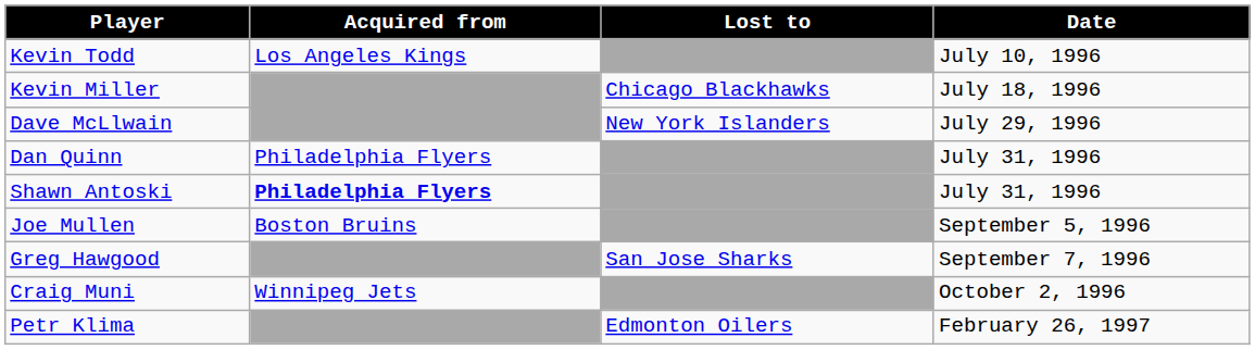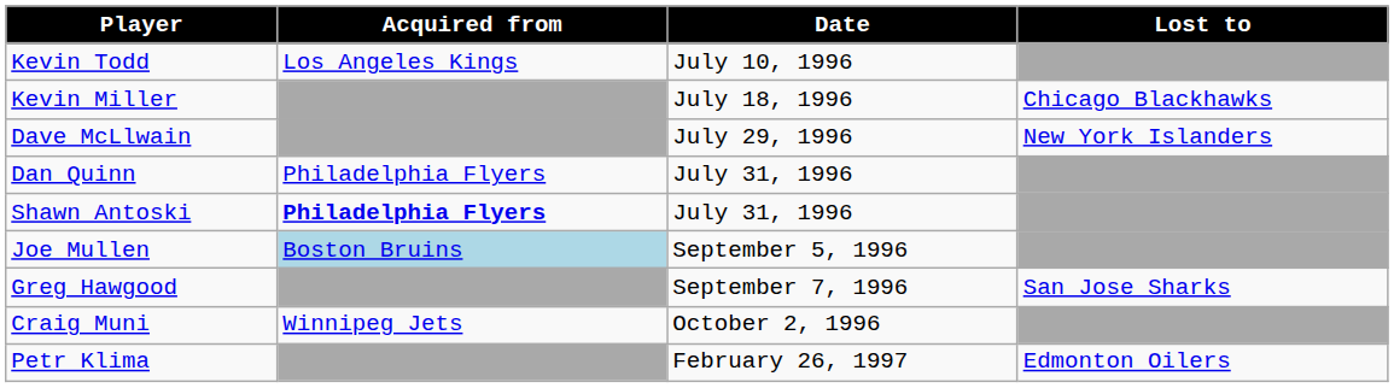columns swapped: Lost to <-> Date
Joe Mullen | Acquired from: no background -> lightblue background
